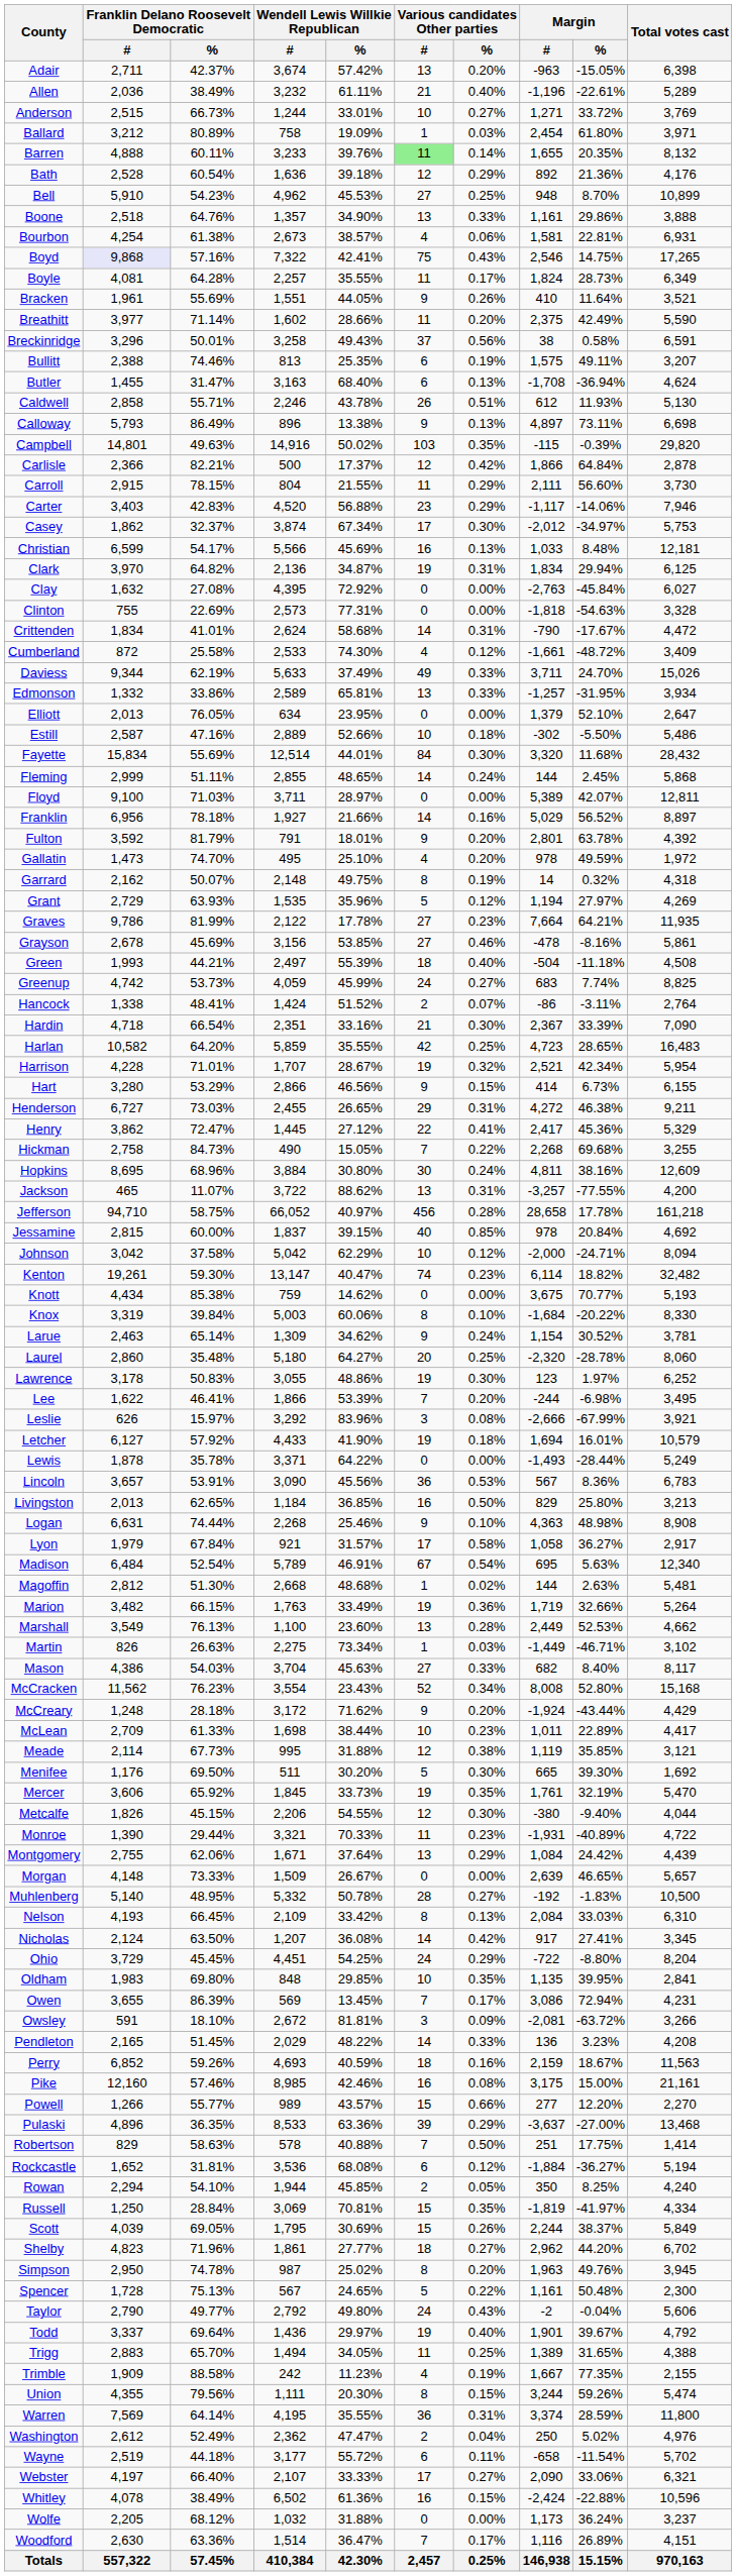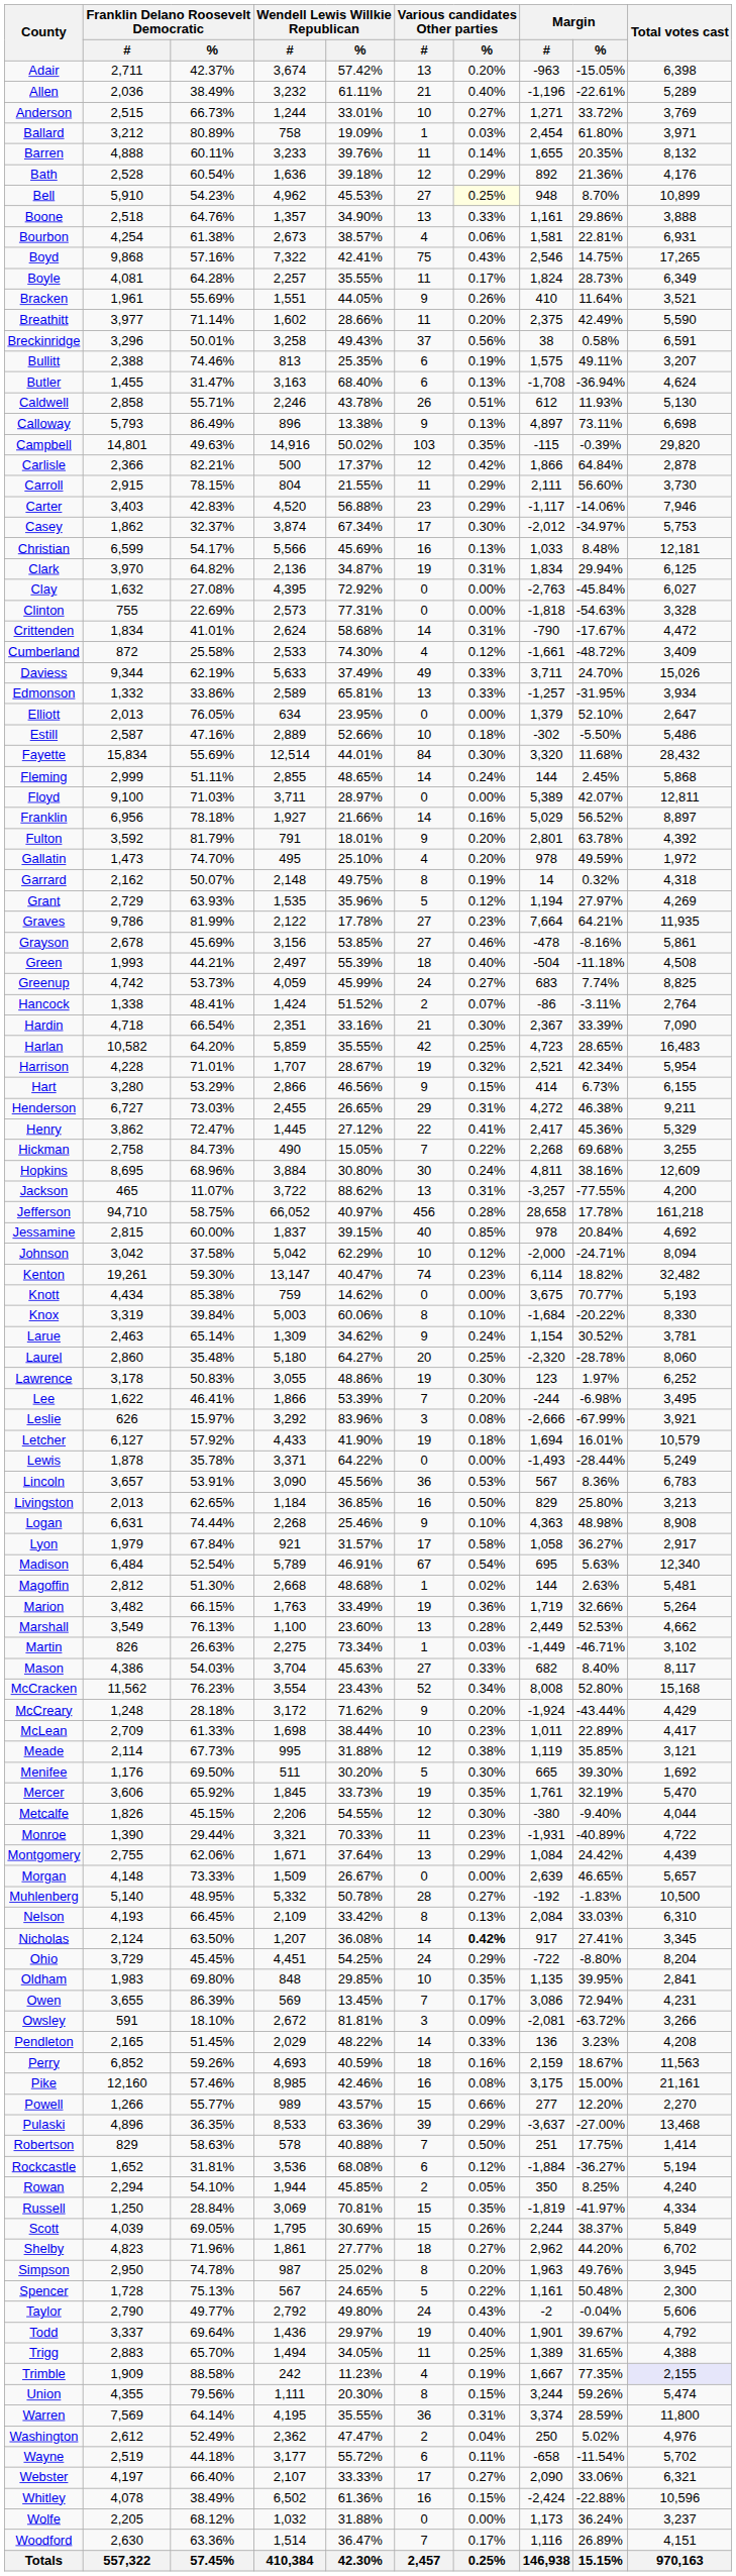Barren | Various candidates Other parties / #: lightgreen background -> no background
Bell | Various candidates Other parties / %: no background -> lightyellow background
Boyd | Franklin Delano Roosevelt Democratic / #: lavender background -> no background
Nicholas | Various candidates Other parties / %: normal -> bold
Trimble | Total votes cast: no background -> lavender background
